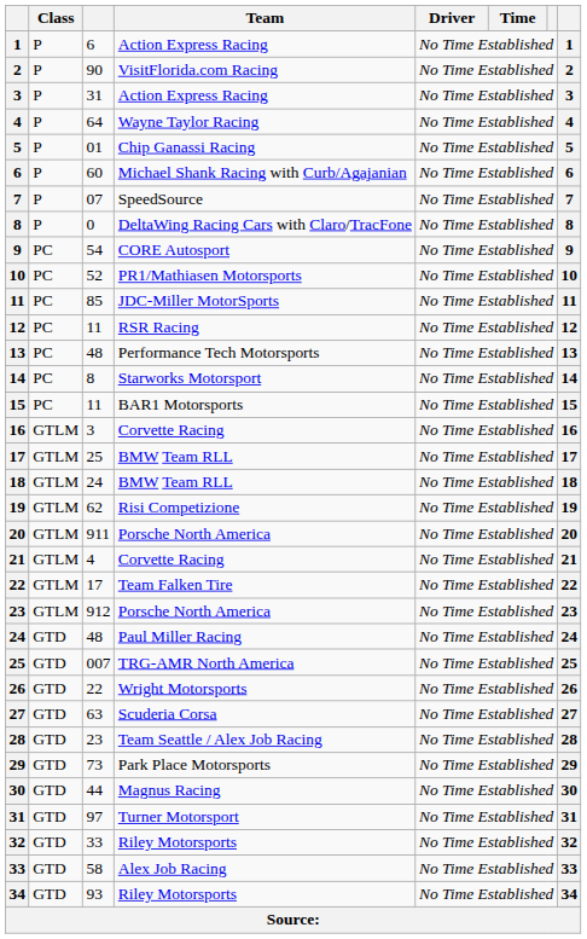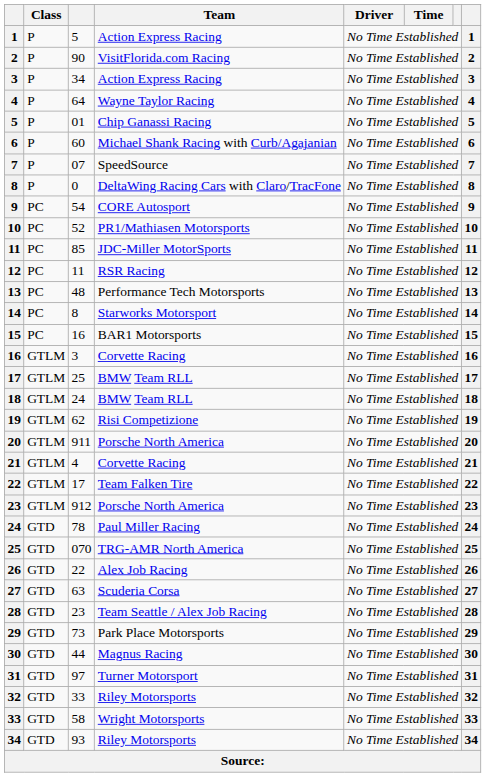row 2 | column 3: 6 -> 5
row 4 | column 3: 31 -> 34
row 16 | column 3: 11 -> 16
row 25 | column 3: 48 -> 78
row 26 | column 3: 007 -> 070
row 27 | Team: Wright Motorsports -> Alex Job Racing
row 34 | Team: Alex Job Racing -> Wright Motorsports
